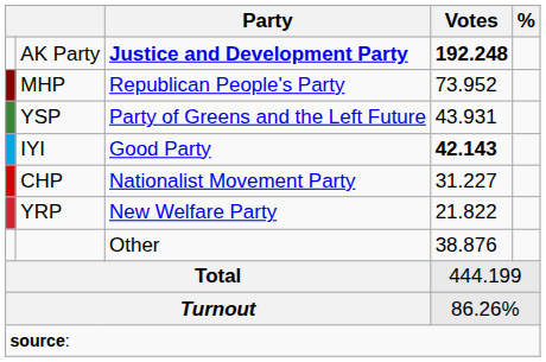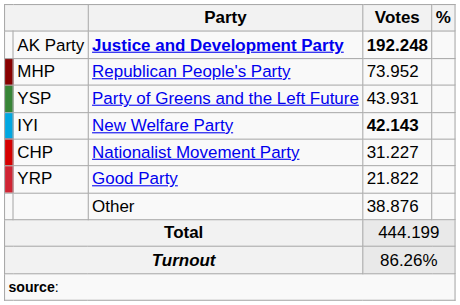IYI | Party: Good Party -> New Welfare Party
YRP | Party: New Welfare Party -> Good Party
